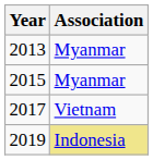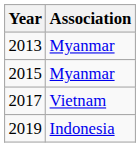2019 | Association: khaki background -> no background
